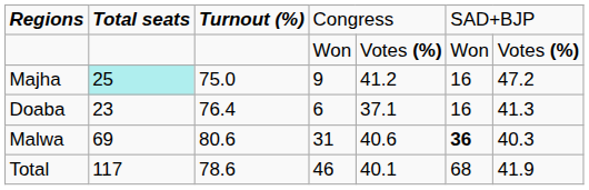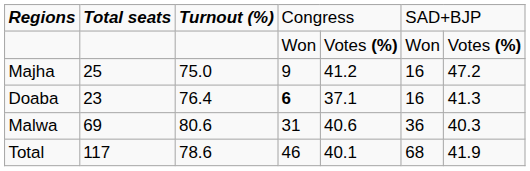Majha | column 2: paleturquoise background -> no background
Doaba | column 4: normal -> bold
Malwa | column 6: bold -> normal
